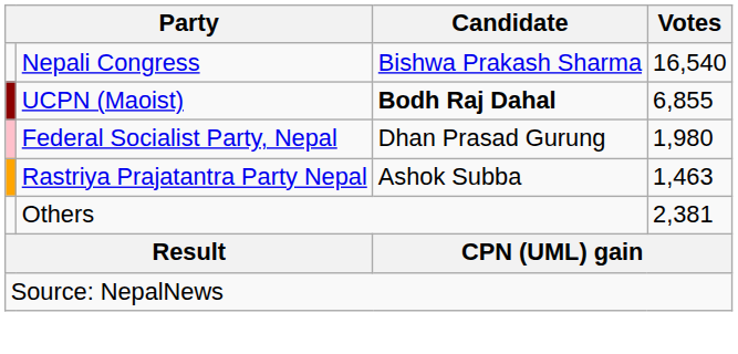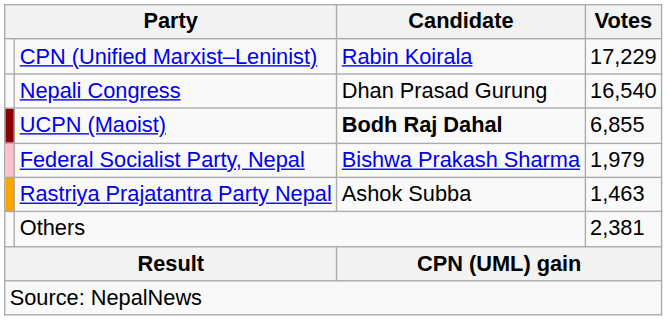+ row: CPN (Unified Marxist–Leninist) | Rabin Koirala | 17,229
Nepali Congress | Candidate: Bishwa Prakash Sharma -> Dhan Prasad Gurung
Federal Socialist Party, Nepal | Candidate: Dhan Prasad Gurung -> Bishwa Prakash Sharma
Federal Socialist Party, Nepal | Votes: 1,980 -> 1,979
